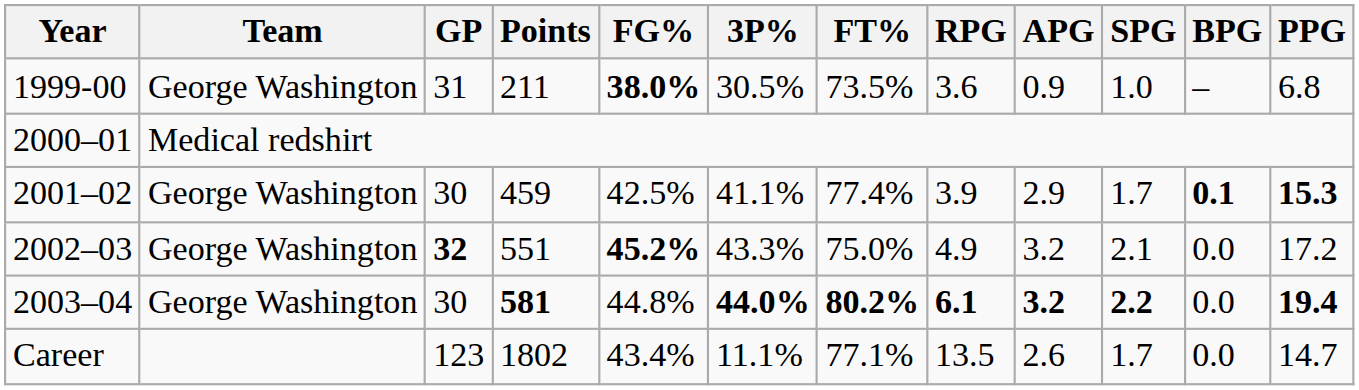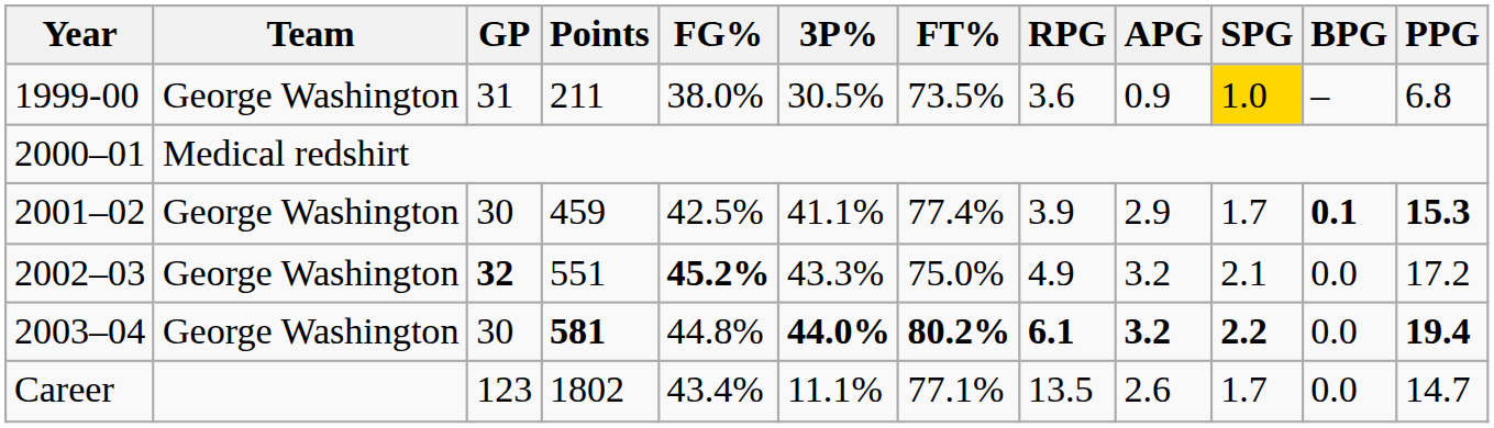1999-00 | FG%: bold -> normal
1999-00 | SPG: no background -> gold background
